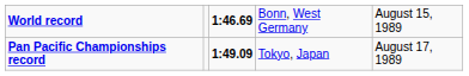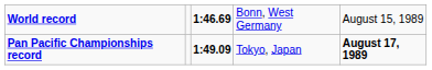Pan Pacific Championships record | column 5: normal -> bold
